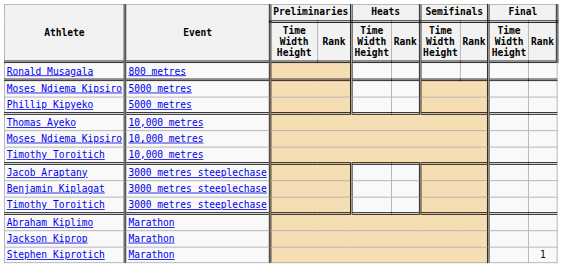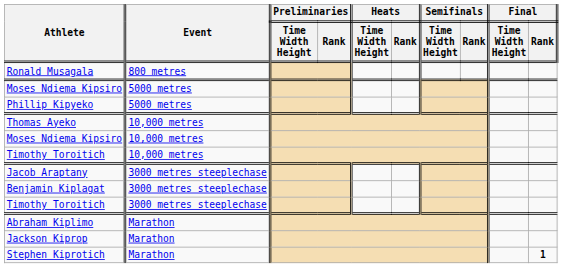Stephen Kiprotich | Final / Rank: normal -> bold
